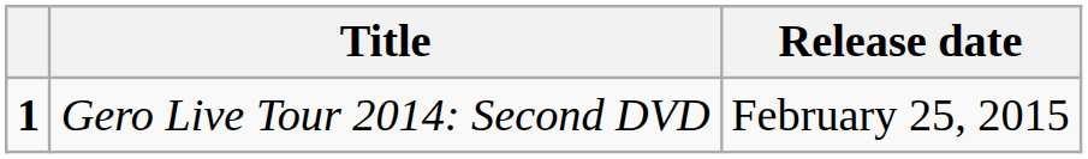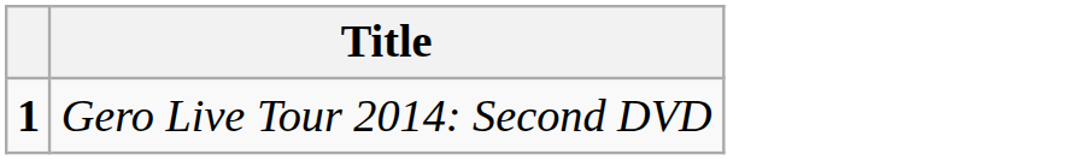- column: Release date | February 25, 2015
